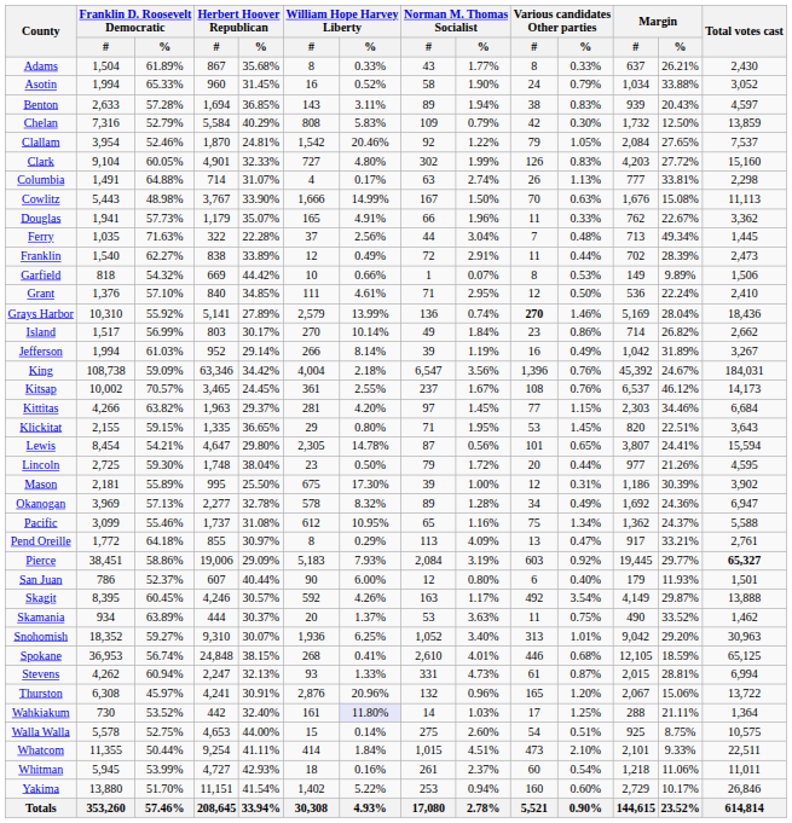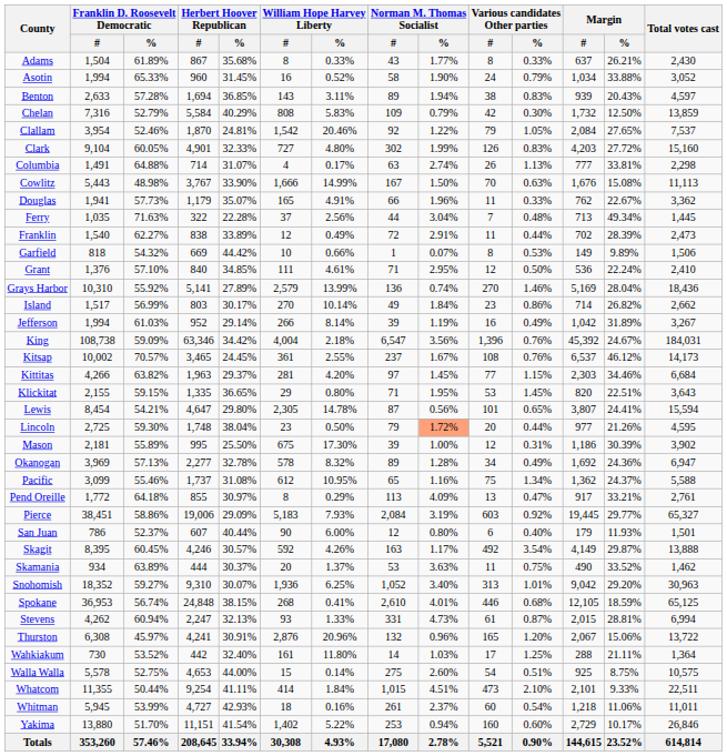Grays Harbor | Various candidates Other parties / #: bold -> normal
Lincoln | Norman M. Thomas Socialist / %: no background -> lightsalmon background
Pierce | Total votes cast: bold -> normal
Wahkiakum | William Hope Harvey Liberty / %: lavender background -> no background
